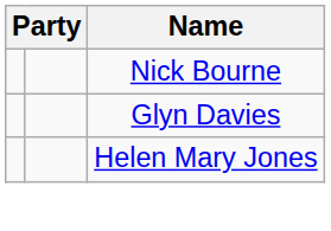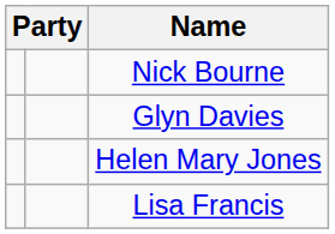+ row: Lisa Francis
